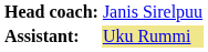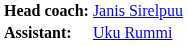Assistant: | column 2: khaki background -> no background
